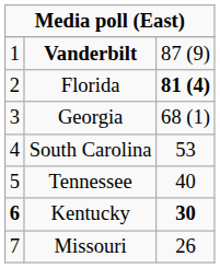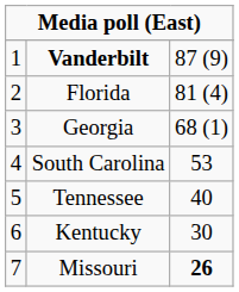Florida | column 3: bold -> normal
Kentucky | column 1: bold -> normal
Kentucky | column 3: bold -> normal
Missouri | column 3: normal -> bold
